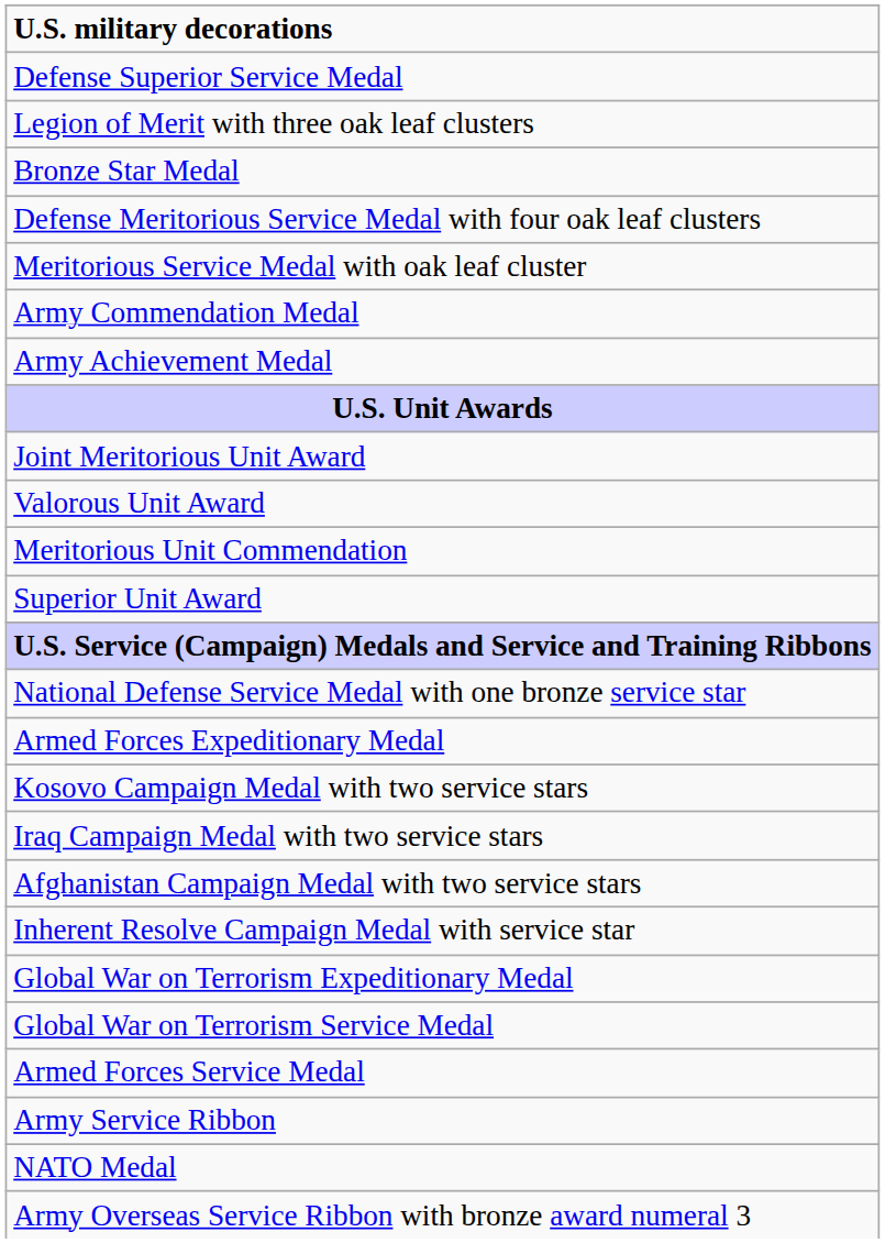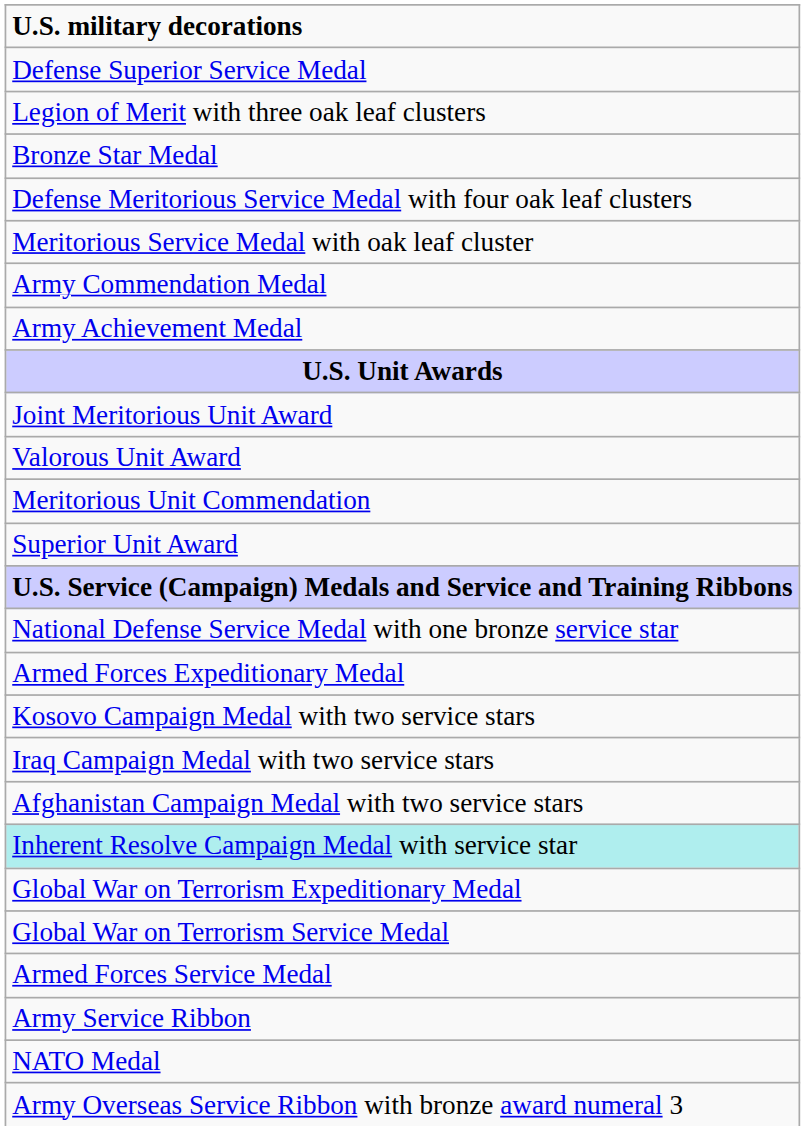Inherent Resolve Campaign Medal with service star | column 1: no background -> paleturquoise background
